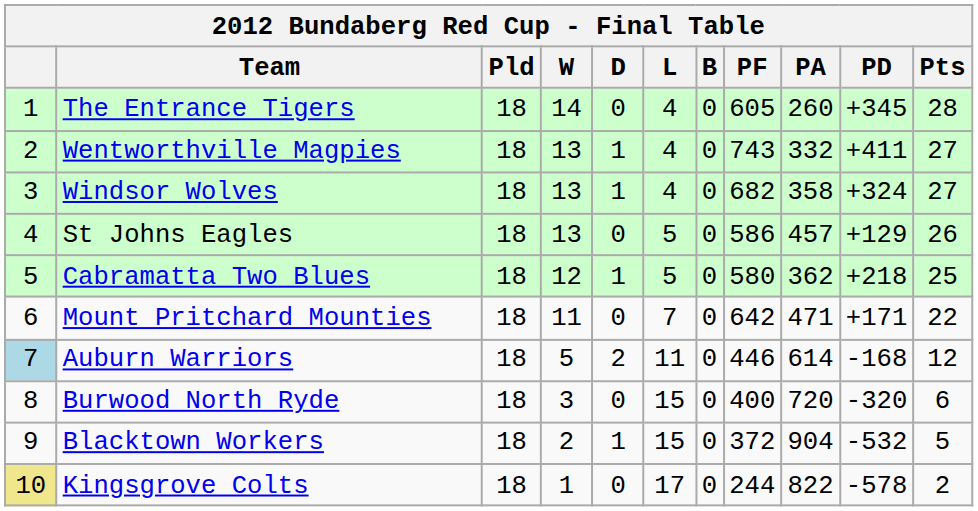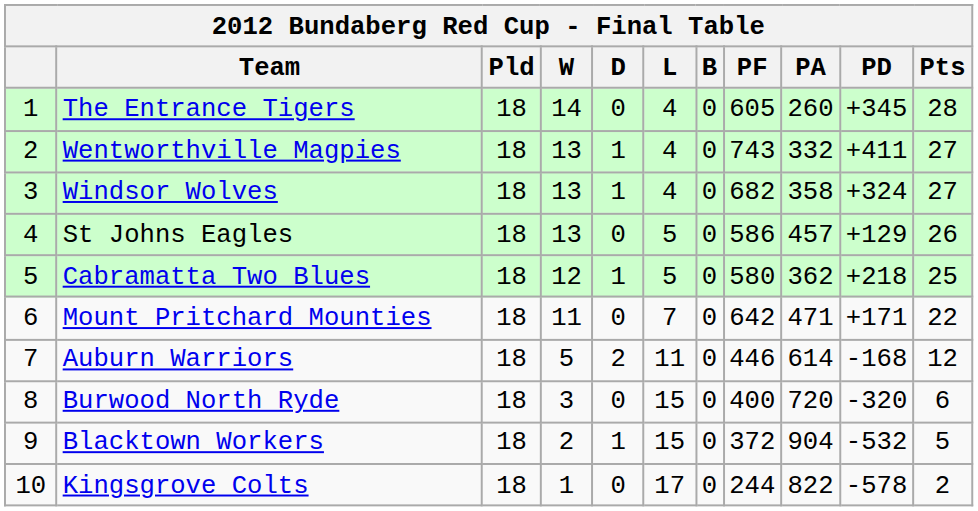Auburn Warriors | column 1: lightblue background -> no background
Kingsgrove Colts | column 1: khaki background -> no background
